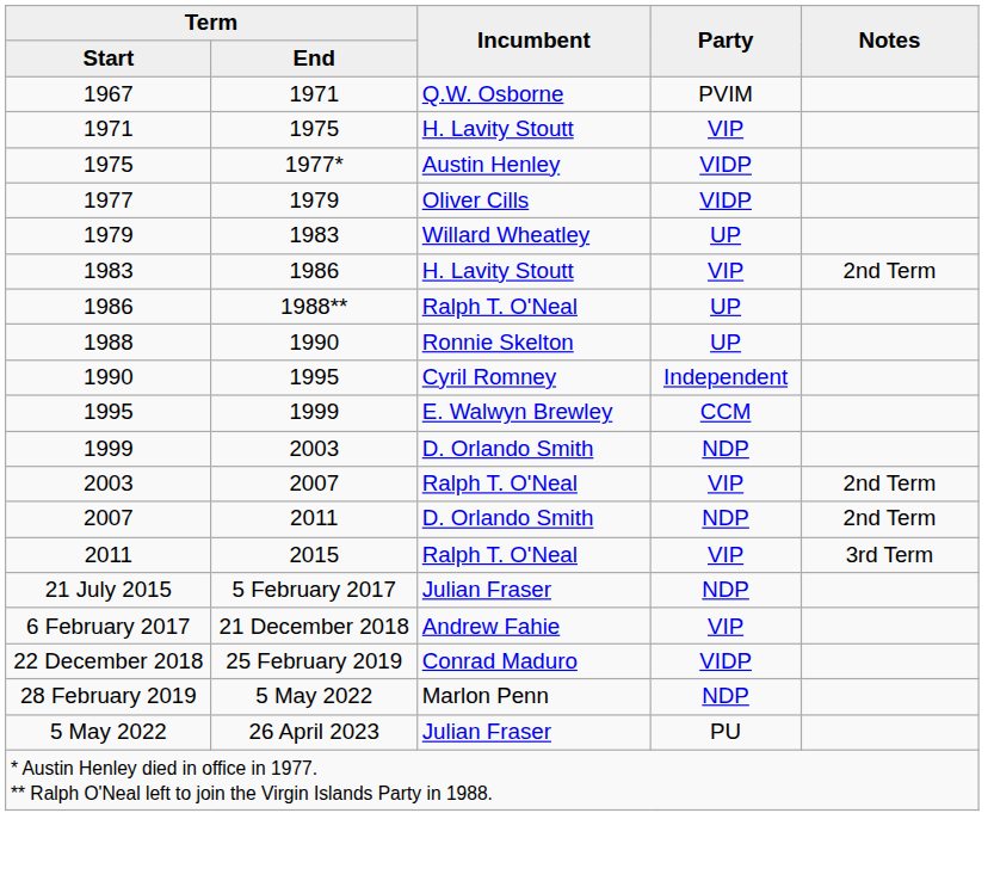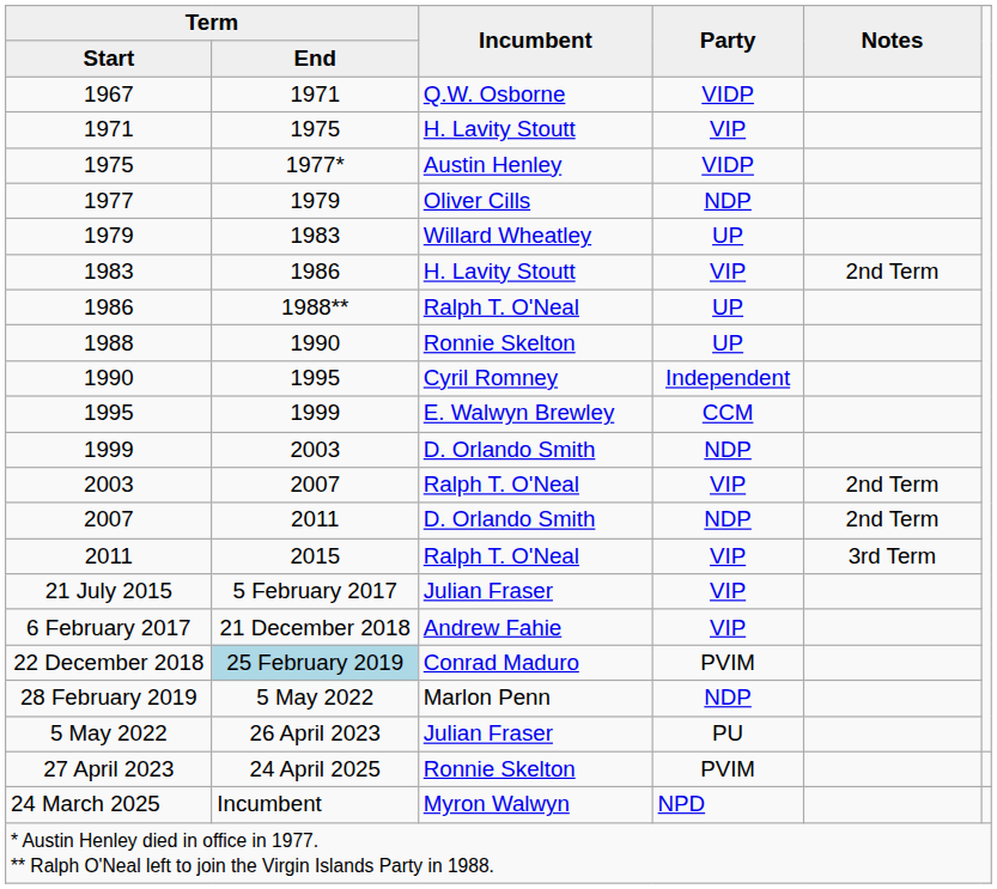1967 | Party: PVIM -> VIDP
1977 | Party: VIDP -> NDP
21 July 2015 | Party: NDP -> VIP
22 December 2018 | column 2: no background -> lightblue background
22 December 2018 | Party: VIDP -> PVIM
+ row: 27 April 2023 | 24 April 2025 | Ronnie Skelton | PVIM
+ row: 24 March 2025 | Incumbent | Myron Walwyn | NPD
